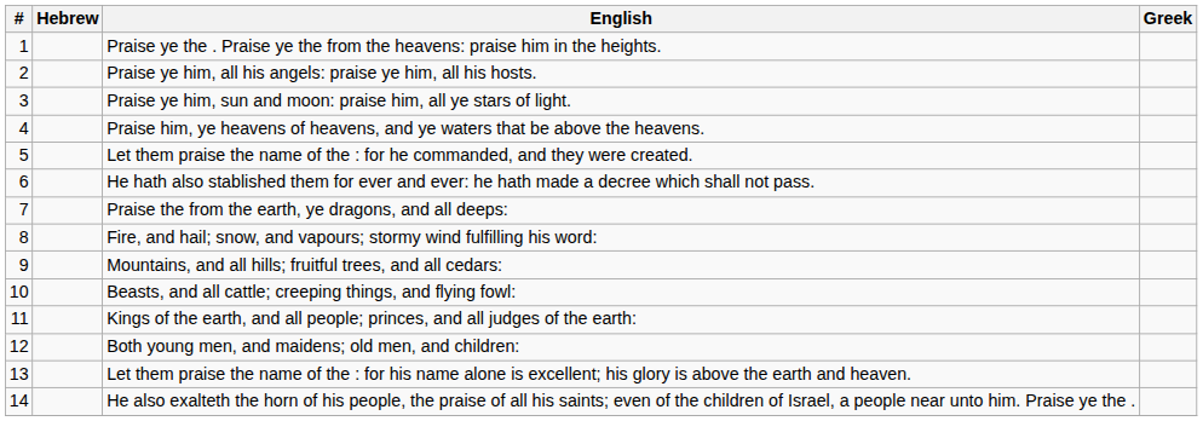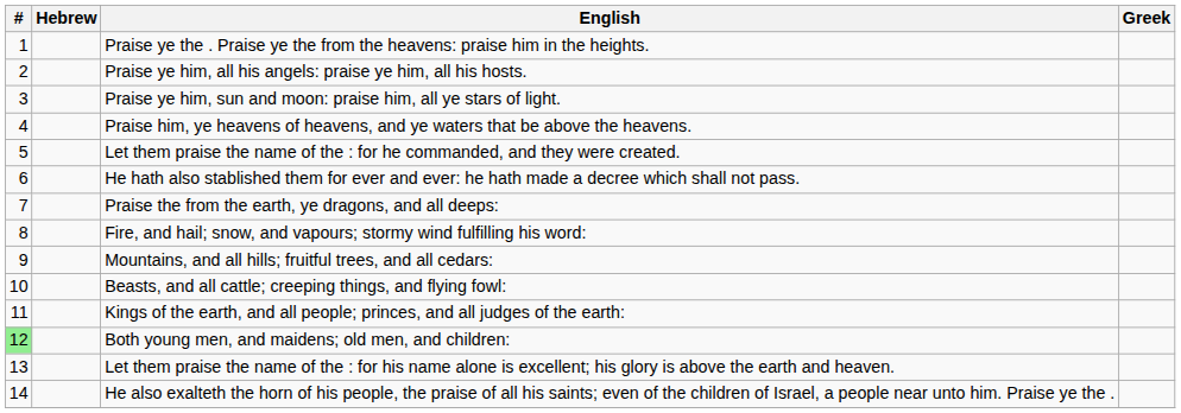Both young men, and maidens; old men, and children: | #: no background -> lightgreen background
